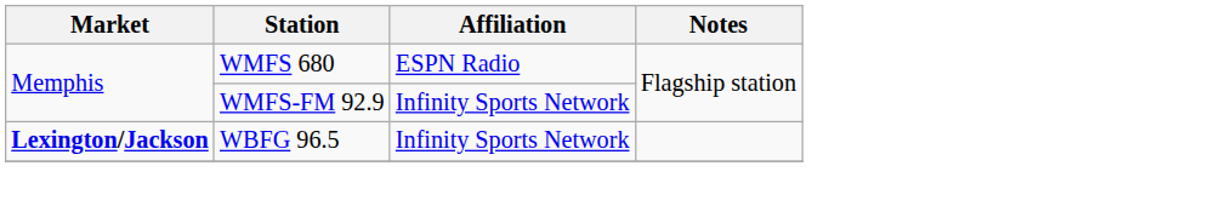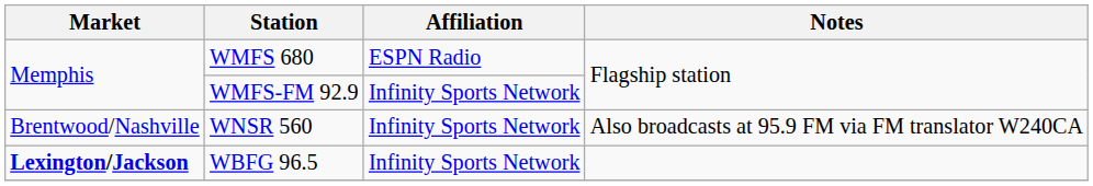+ row: Brentwood/Nashville | WNSR 560 | Infinity Sports Network | Also broadcasts at 95.9 FM via FM translator W240CA
